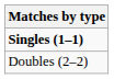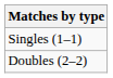row 2 | column 1: bold -> normal
